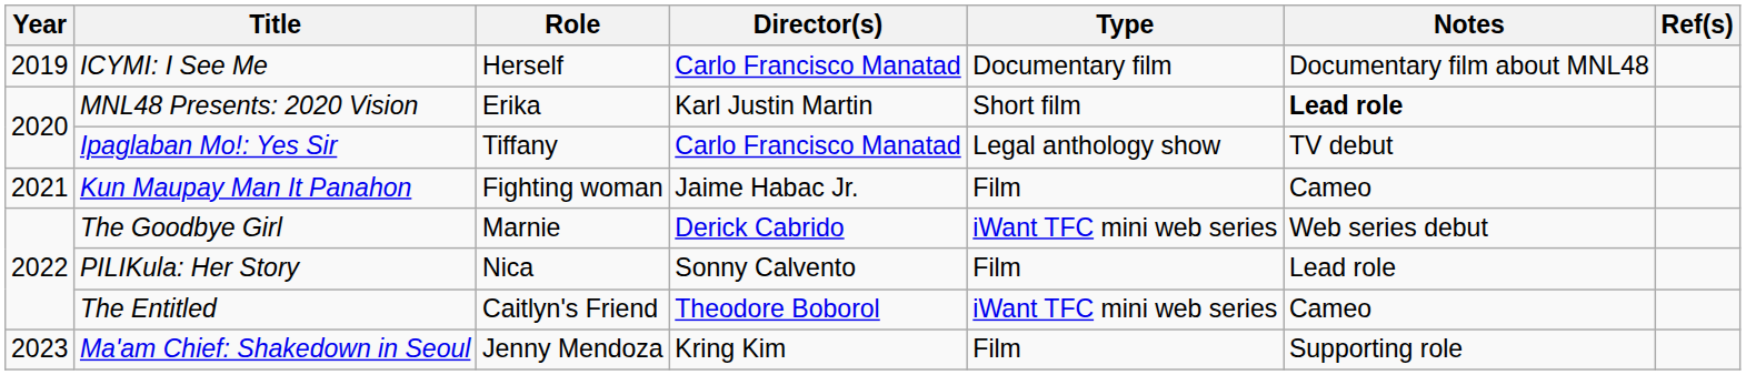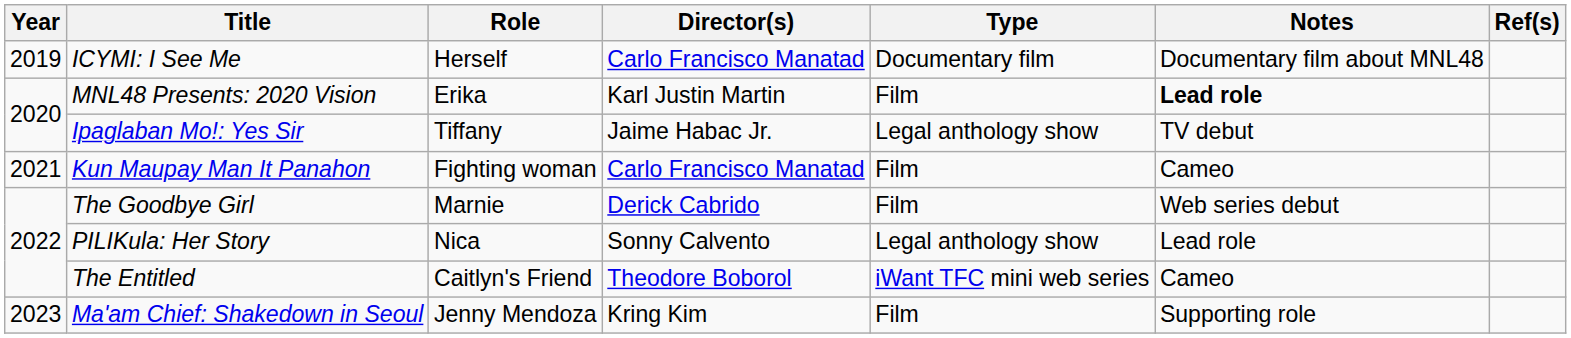MNL48 Presents: 2020 Vision | Type: Short film -> Film
Ipaglaban Mo!: Yes Sir | Director(s): Carlo Francisco Manatad -> Jaime Habac Jr.
Kun Maupay Man It Panahon | Director(s): Jaime Habac Jr. -> Carlo Francisco Manatad
The Goodbye Girl | Type: iWant TFC mini web series -> Film
PILIKula: Her Story | Type: Film -> Legal anthology show
